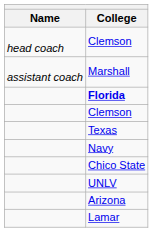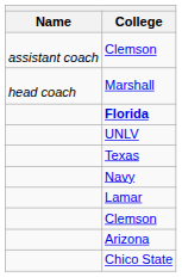row 3 | Name: head coach -> assistant coach
row 4 | Name: assistant coach -> head coach
row 6 | College: Clemson -> UNLV
row 9 | College: Chico State -> Lamar
row 10 | College: UNLV -> Clemson
row 12 | College: Lamar -> Chico State
